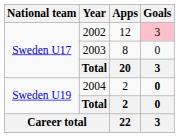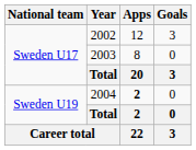2002 | Goals: pink background -> no background
2004 | Apps: normal -> bold
2004 | Goals: bold -> normal
